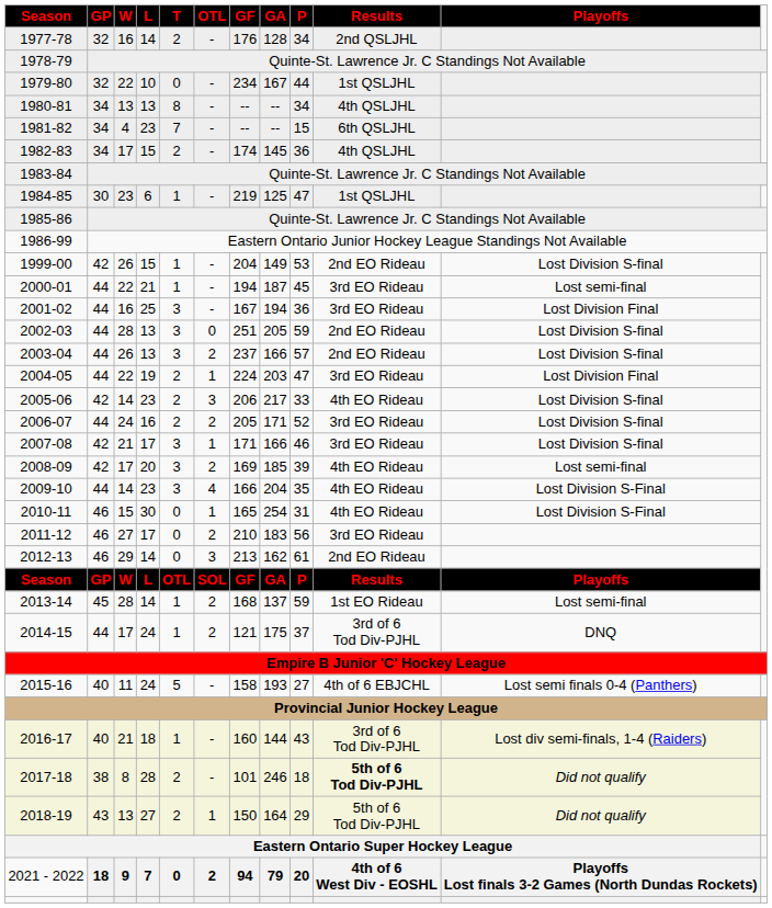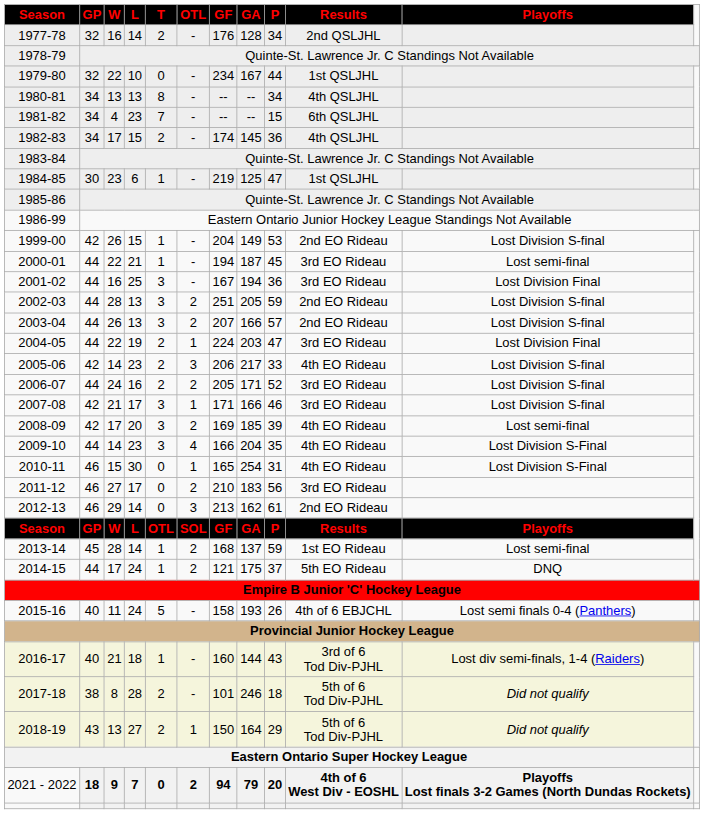2002-03 | OTL: 0 -> 2
2003-04 | GF: 237 -> 207
2014-15 | Results: 3rd of 6 Tod Div-PJHL -> 5th EO Rideau
2015-16 | P: 27 -> 26
2017-18 | Results: bold -> normal
